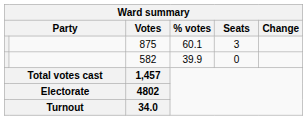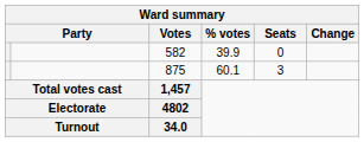rows swapped: 875 <-> 582
